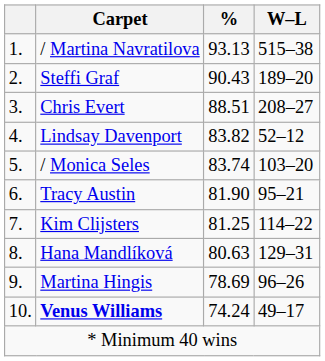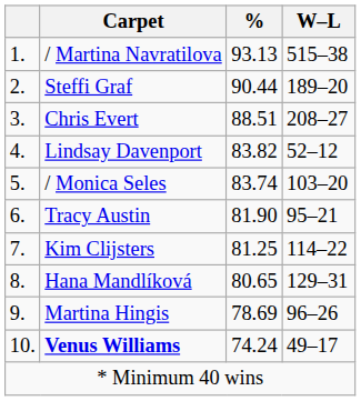Steffi Graf | %: 90.43 -> 90.44
Hana Mandlíková | %: 80.63 -> 80.65
